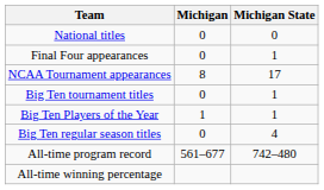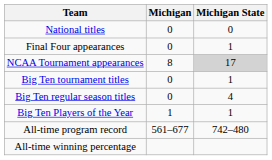NCAA Tournament appearances | Michigan State: no background -> lightgrey background
rows swapped: Big Ten regular season titles <-> Big Ten Players of the Year
